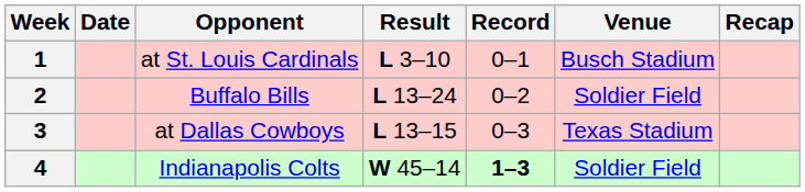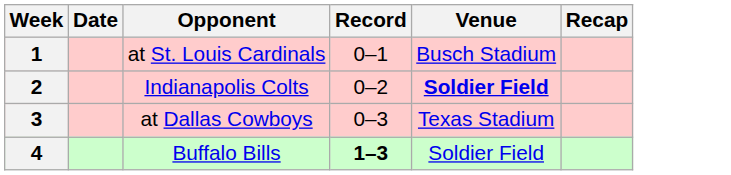- column: Result | L 3–10 | L 13–24 | L 13–15 | W 45–14
2 | Opponent: Buffalo Bills -> Indianapolis Colts
2 | Venue: normal -> bold
4 | Opponent: Indianapolis Colts -> Buffalo Bills
